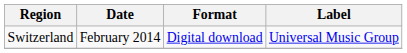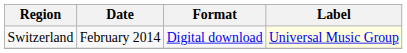Switzerland | Label: no background -> lightyellow background
